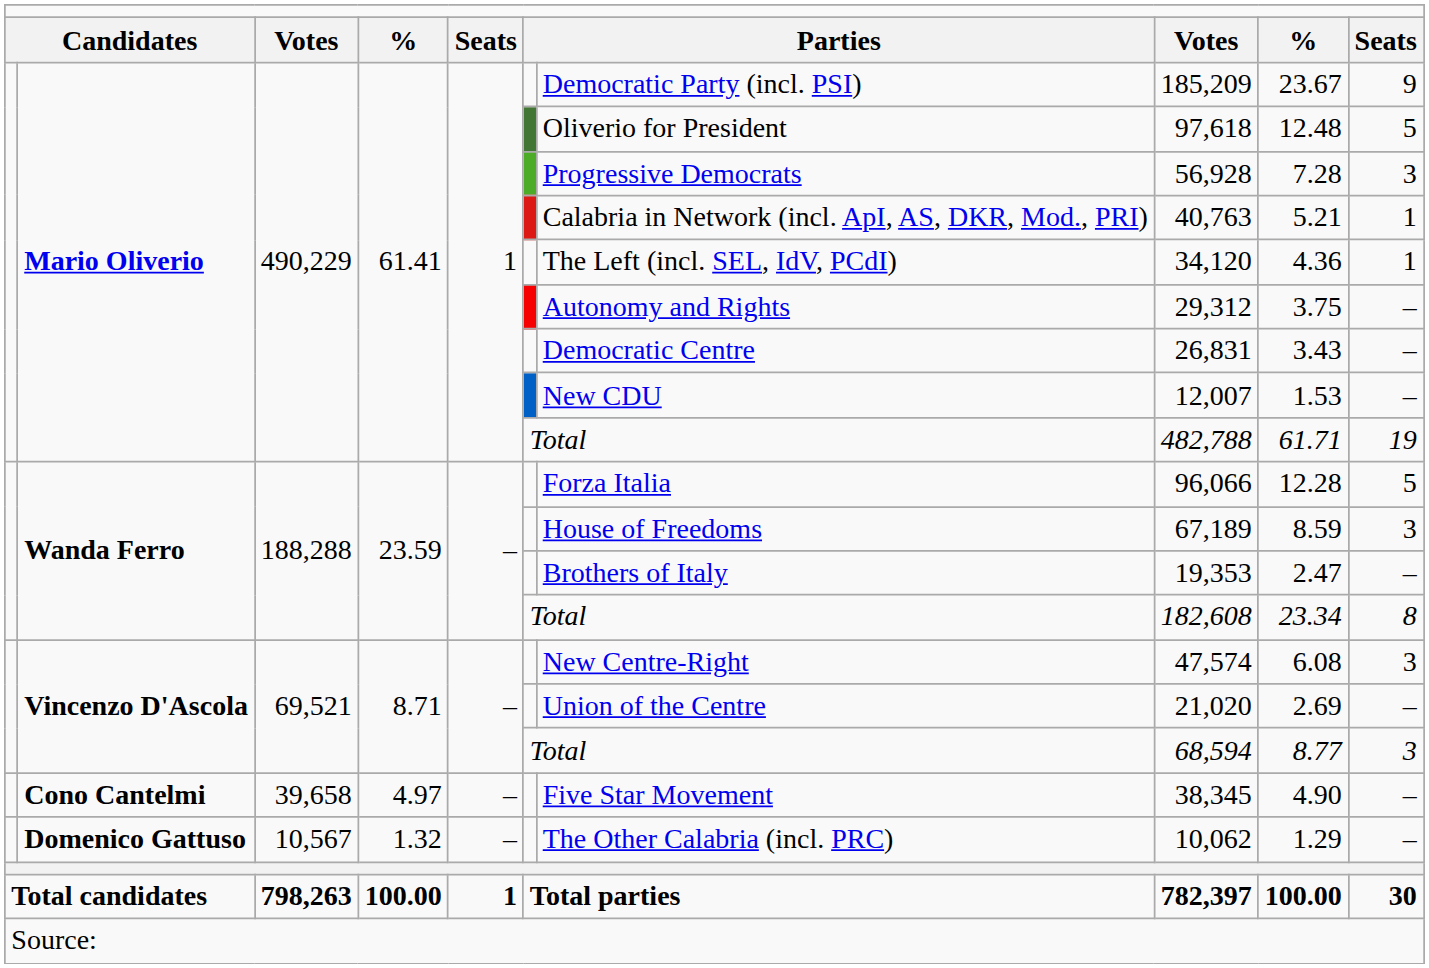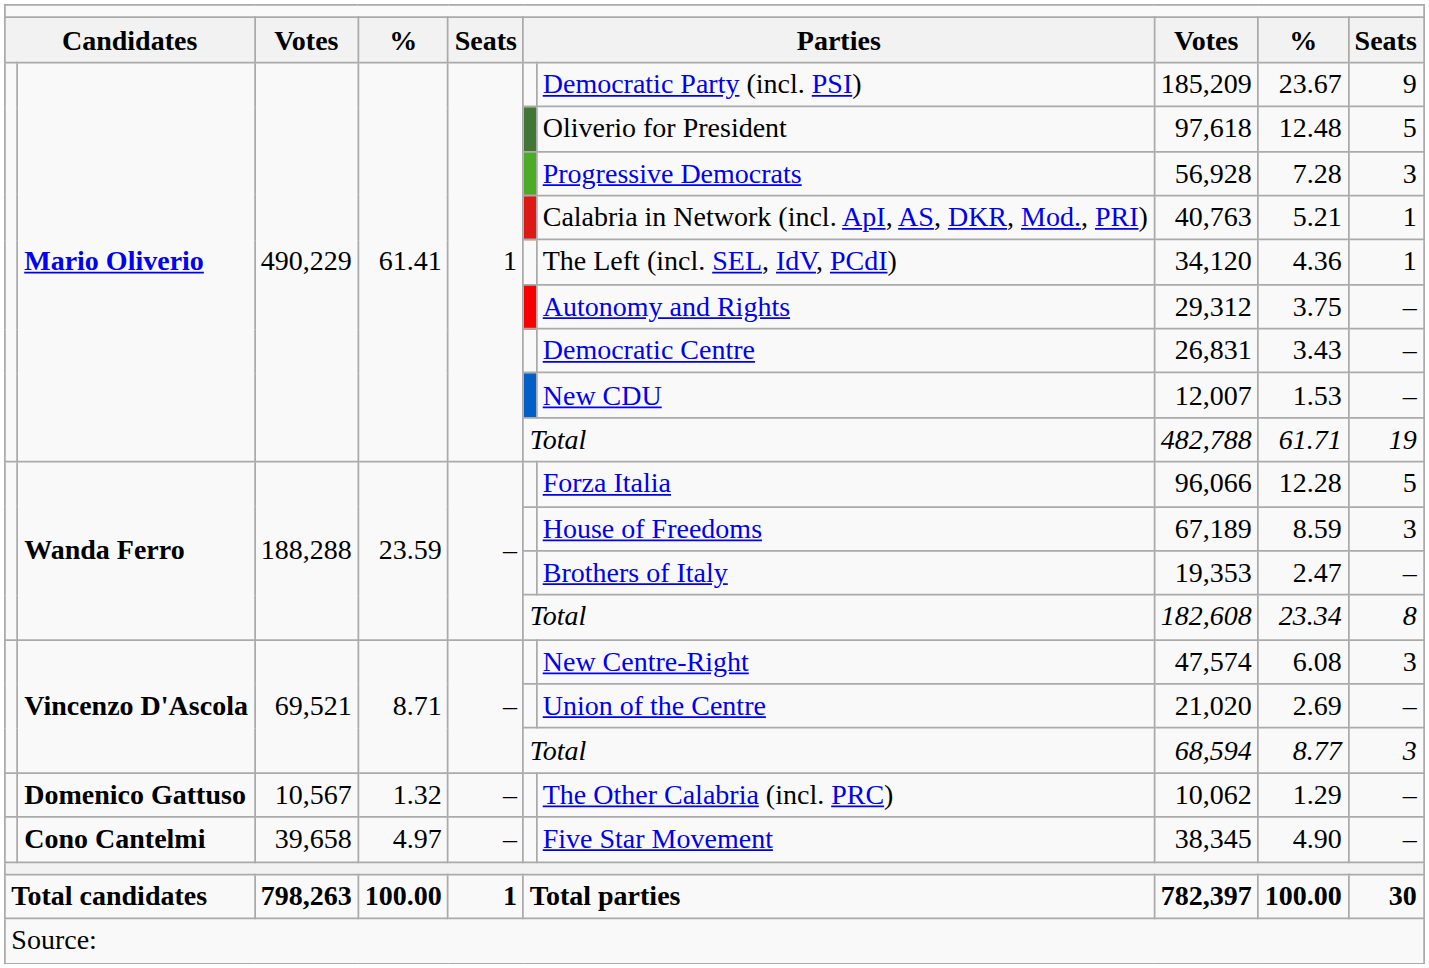rows swapped: Cono Cantelmi <-> Domenico Gattuso
